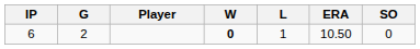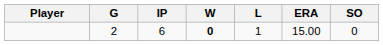columns swapped: Player <-> IP
row 2 | ERA: 10.50 -> 15.00
